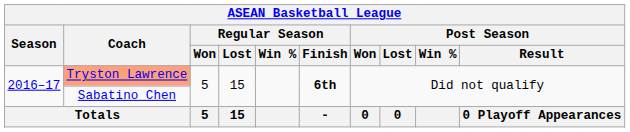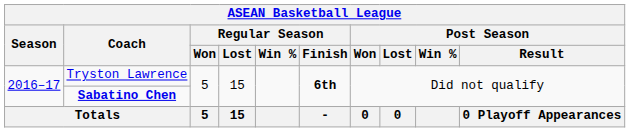Tryston Lawrence | Coach: lightsalmon background -> no background
Sabatino Chen | Coach: normal -> bold
